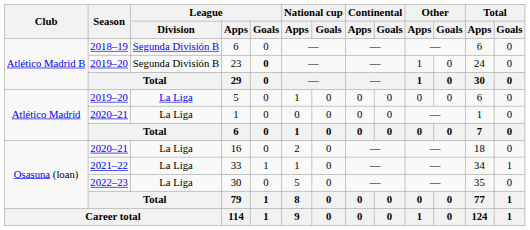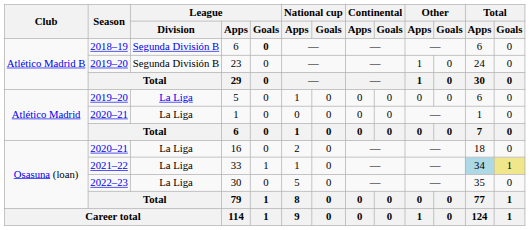2018–19 / 6 | League / Goals: normal -> bold
23 | League / Goals: bold -> normal
33 | Total / Apps: no background -> lightblue background
33 | Total / Goals: no background -> khaki background
